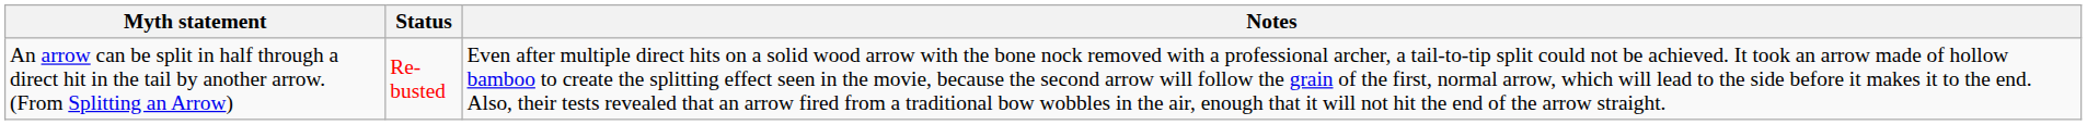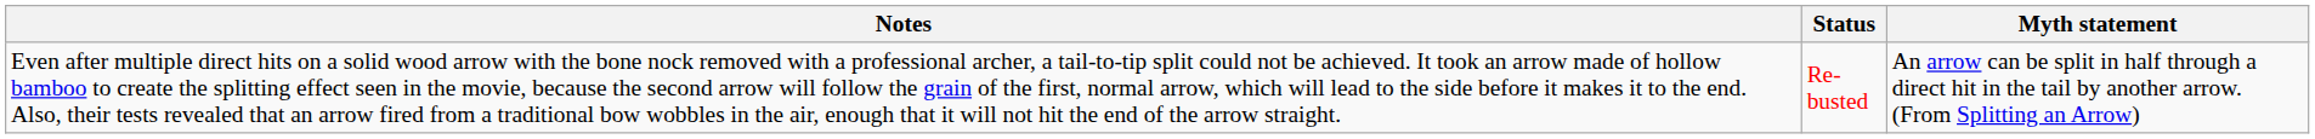columns swapped: Myth statement <-> Notes
